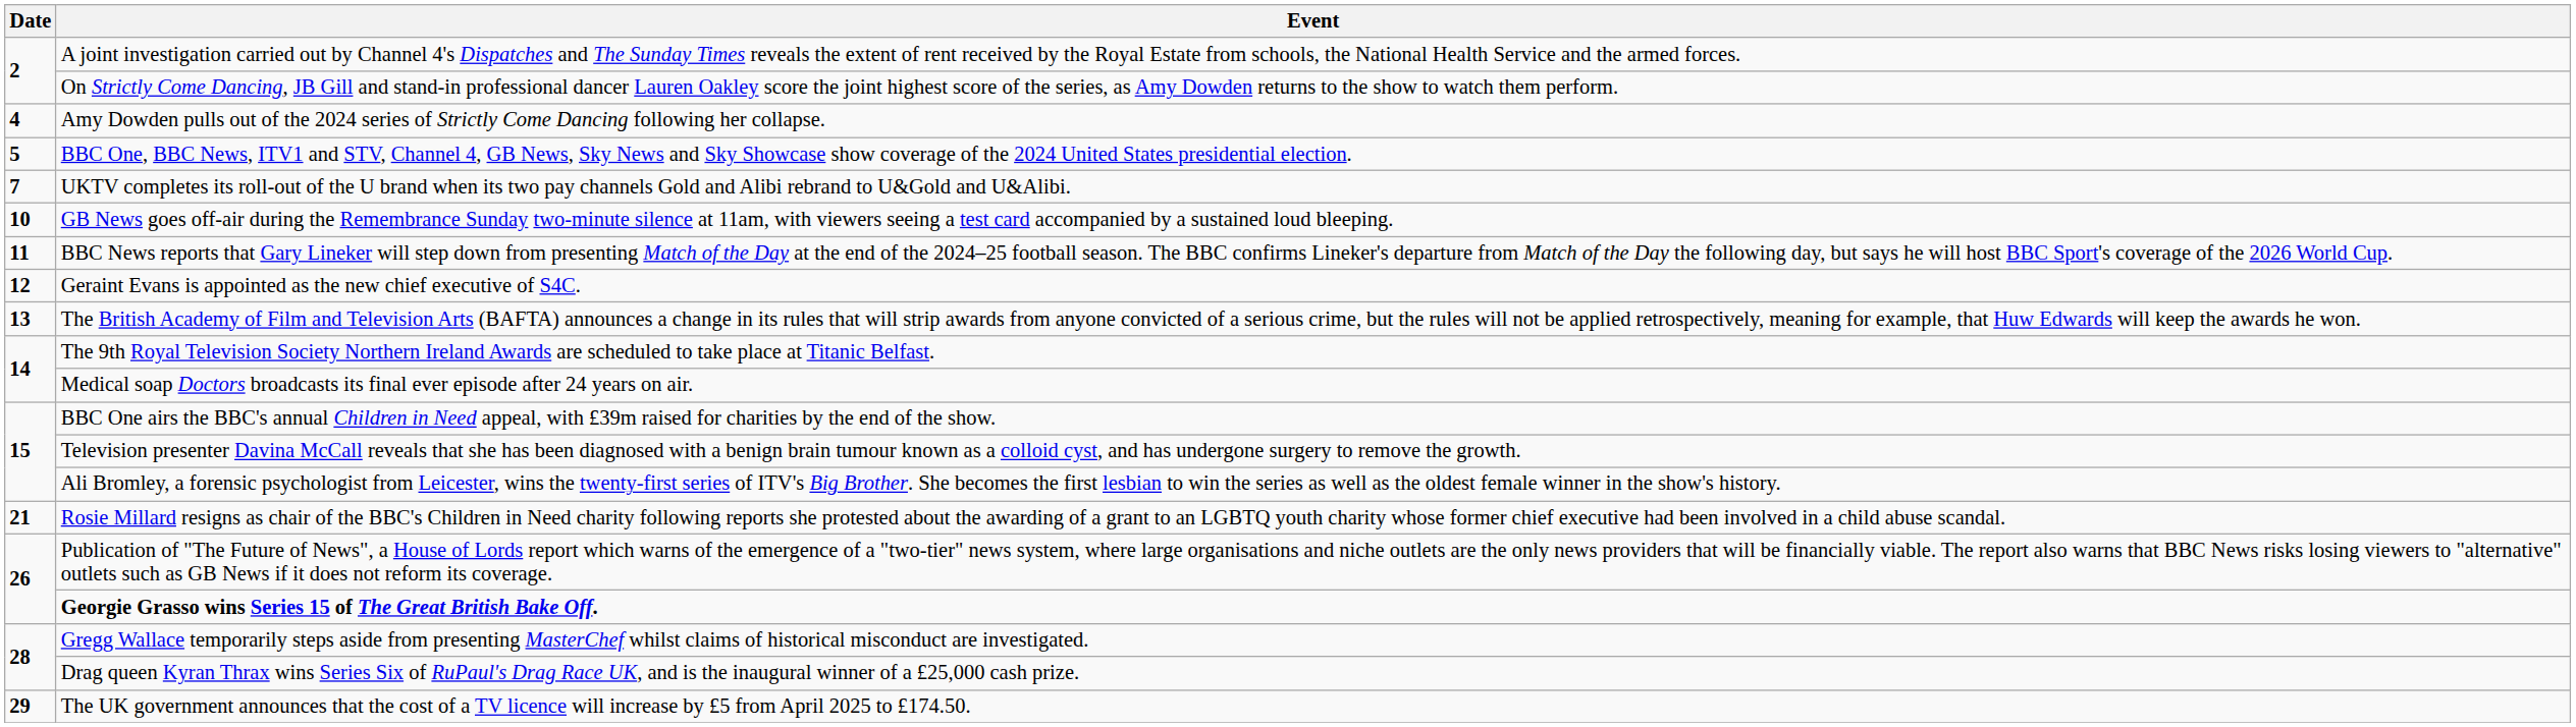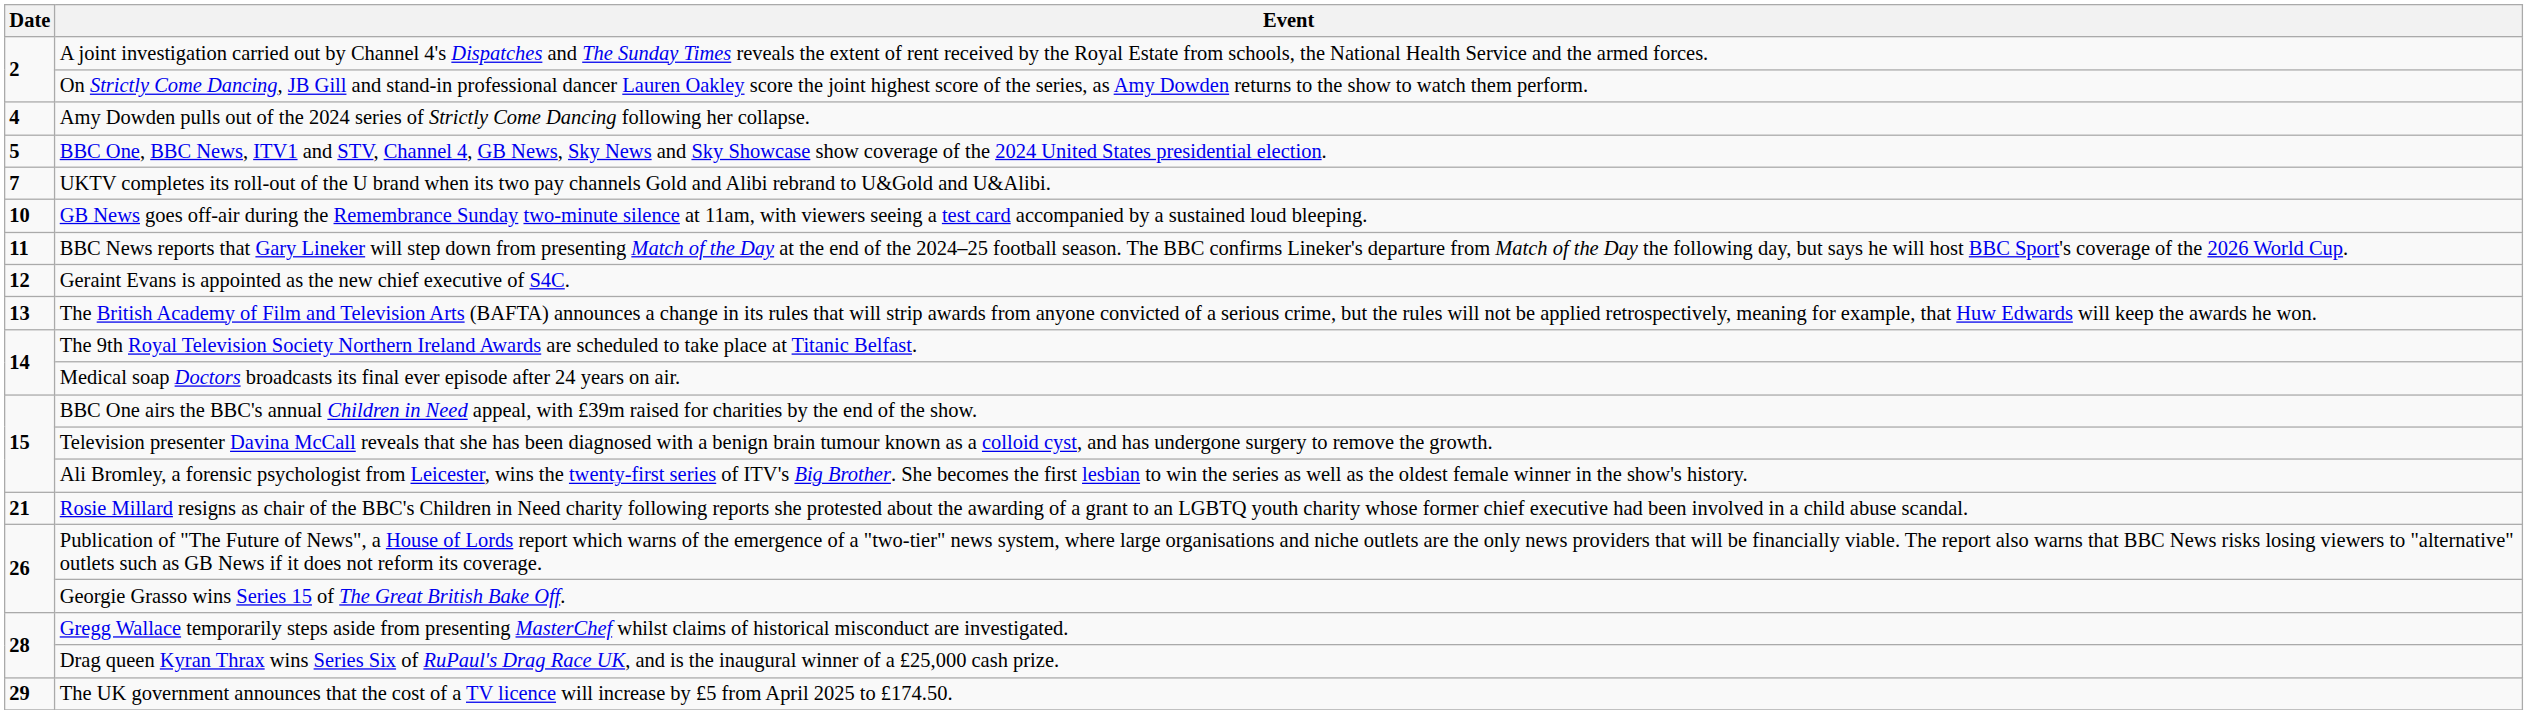Georgie Grasso wins Series 15 of The Great British Bake Off. | Event: bold -> normal
